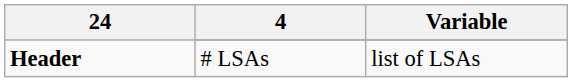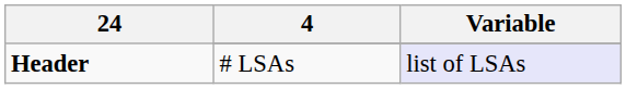# LSAs | Variable: no background -> lavender background
